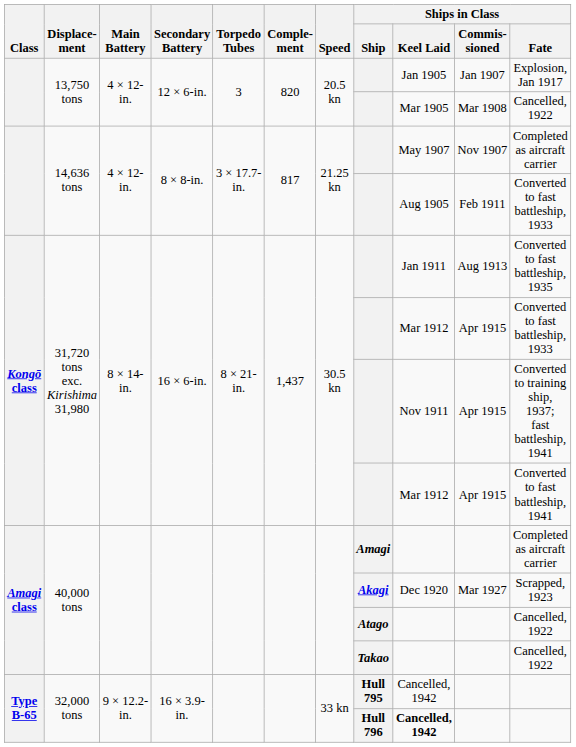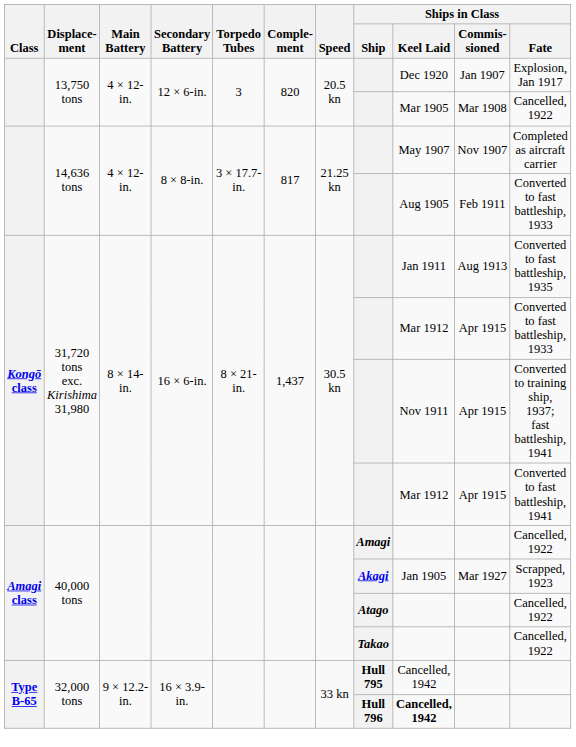row 3 | Ships in Class / Keel Laid: Jan 1905 -> Dec 1920
row 11 | Ships in Class / Fate: Completed as aircraft carrier -> Cancelled, 1922
row 12 | Ships in Class / Keel Laid: Dec 1920 -> Jan 1905
